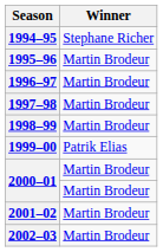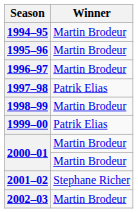row 2 | Winner: Stephane Richer -> Martin Brodeur
row 5 | Winner: Martin Brodeur -> Patrik Elias
row 10 | Winner: Martin Brodeur -> Stephane Richer
